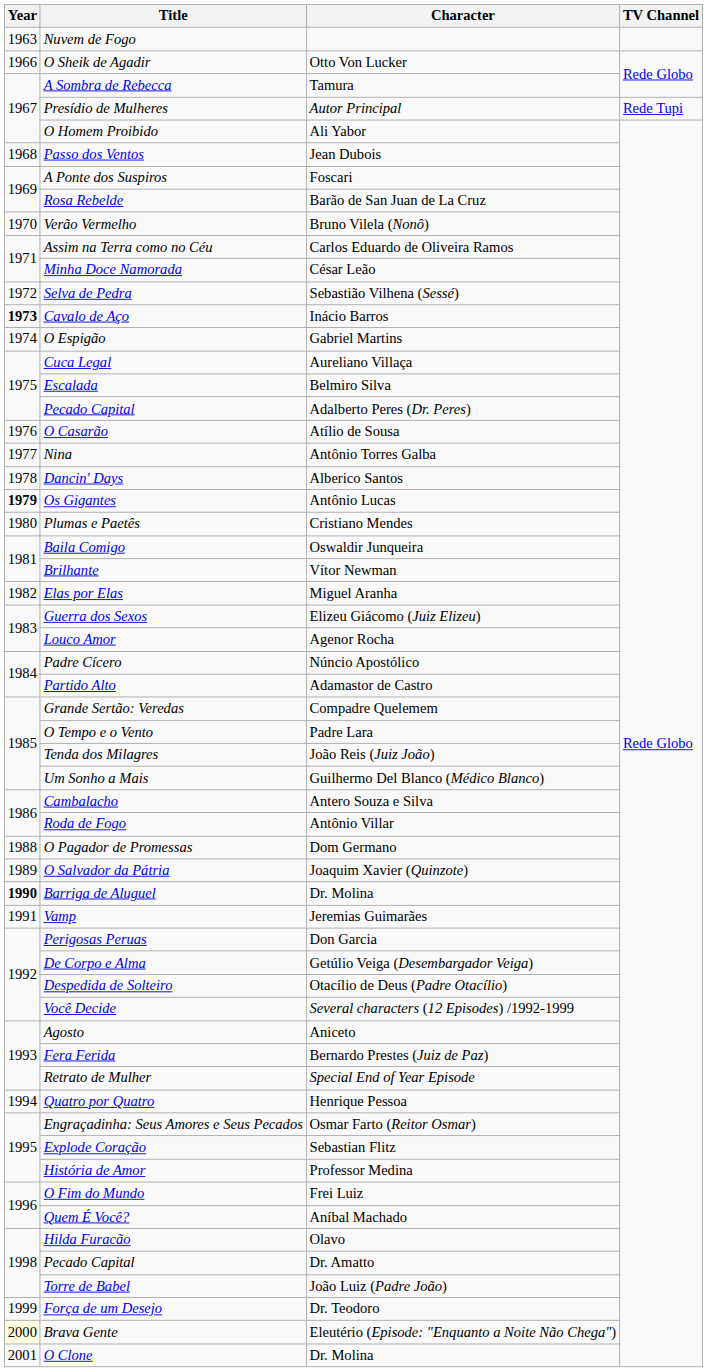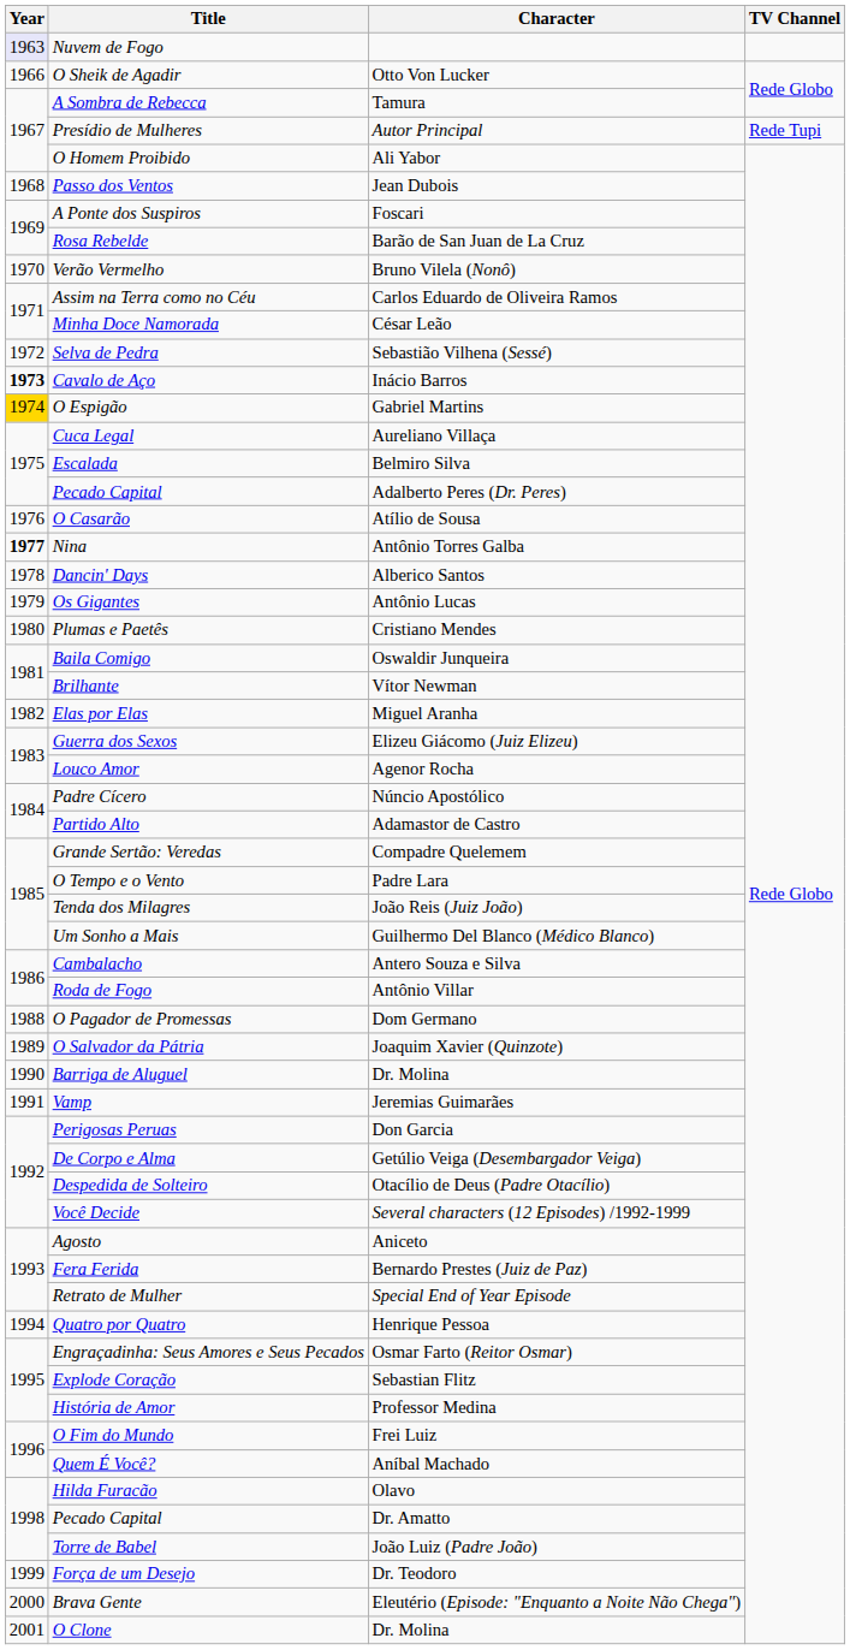Nuvem de Fogo | Year: no background -> lavender background
O Espigão | Year: no background -> gold background
Nina | Year: normal -> bold
Os Gigantes | Year: bold -> normal
Barriga de Aluguel | Year: bold -> normal
Brava Gente | Year: lightyellow background -> no background
